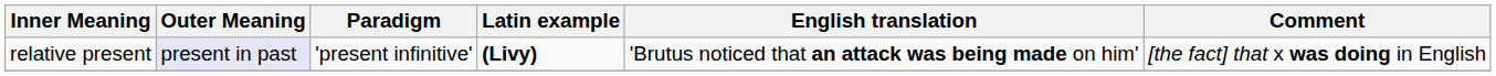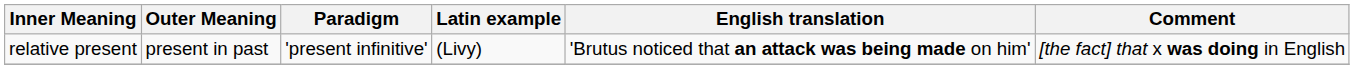relative present | Outer Meaning: lavender background -> no background
relative present | Latin example: bold -> normal
